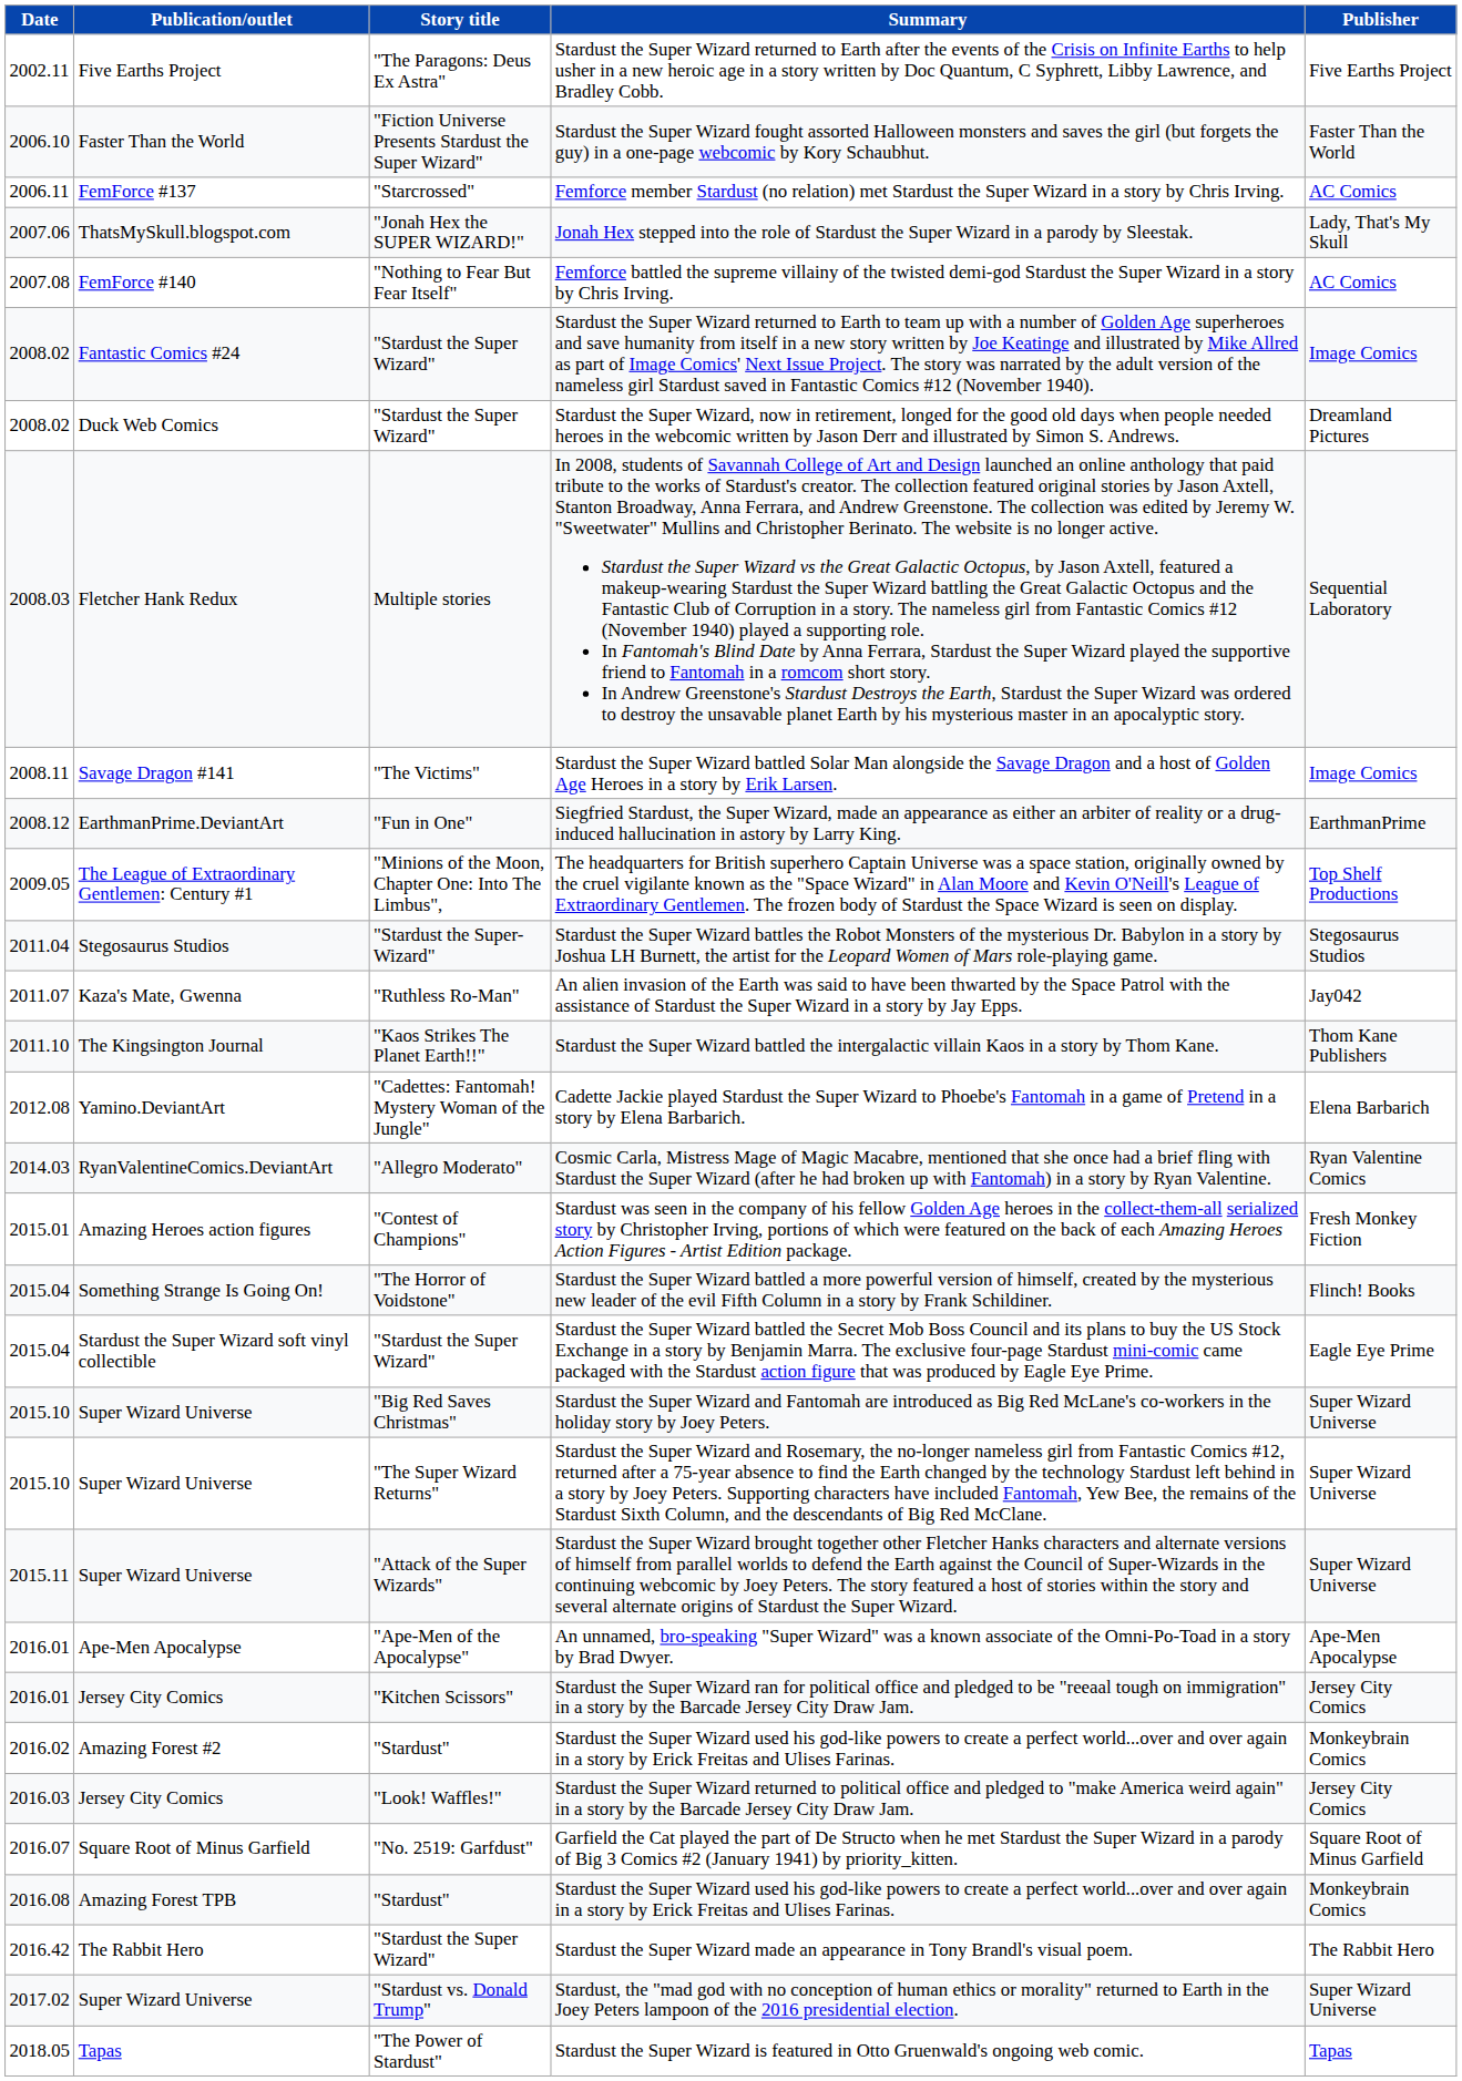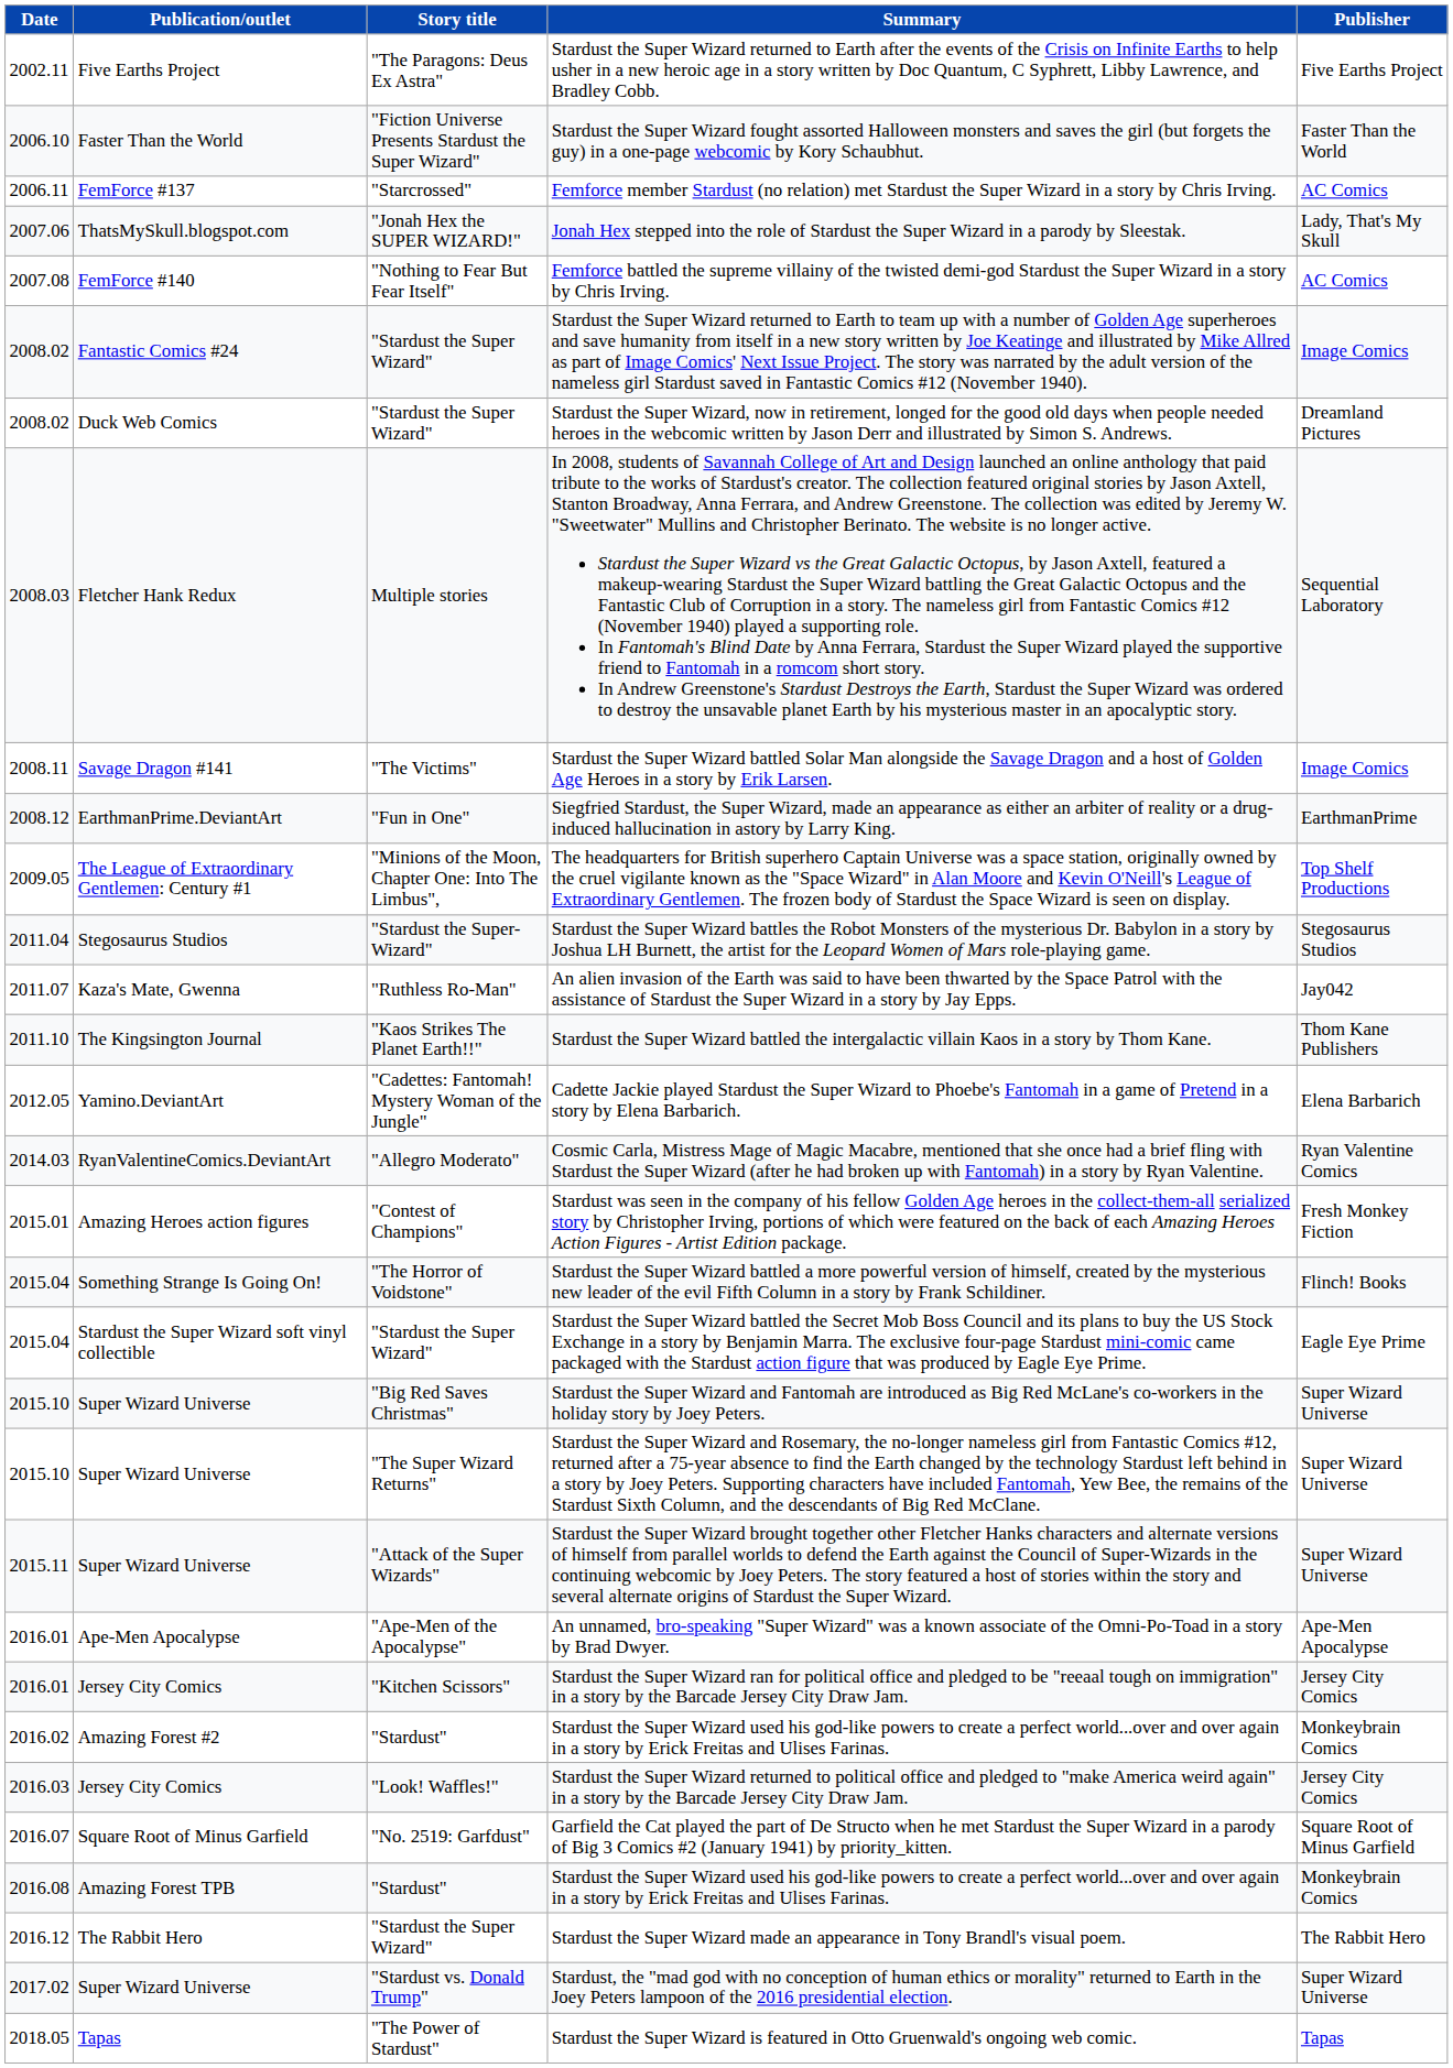row 16 | Date: 2012.08 -> 2012.05
row 30 | Date: 2016.42 -> 2016.12
